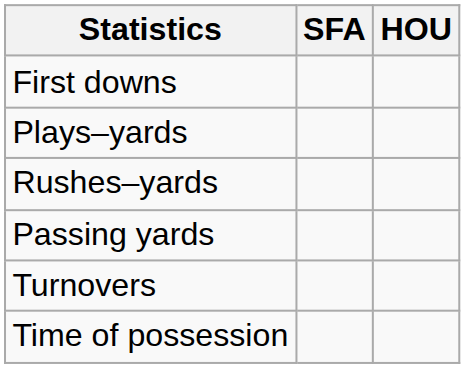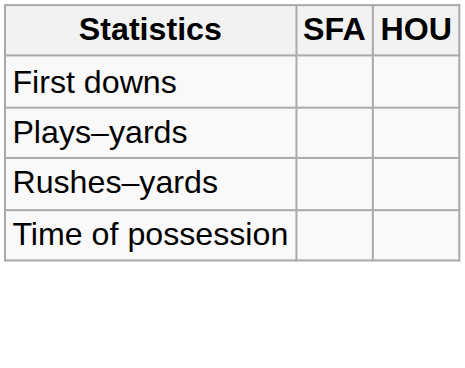- row: Passing yards
- row: Turnovers
